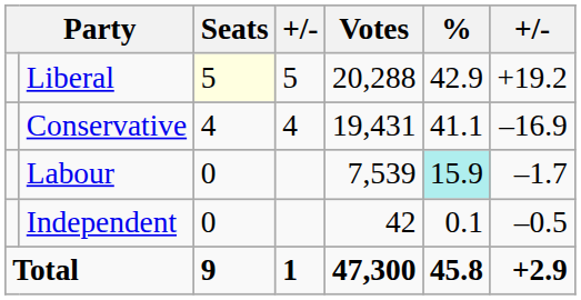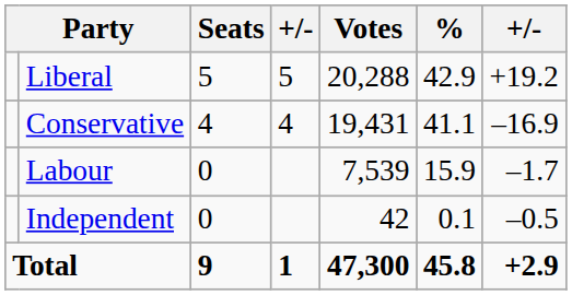Liberal | Seats: lightyellow background -> no background
Labour | %: paleturquoise background -> no background
